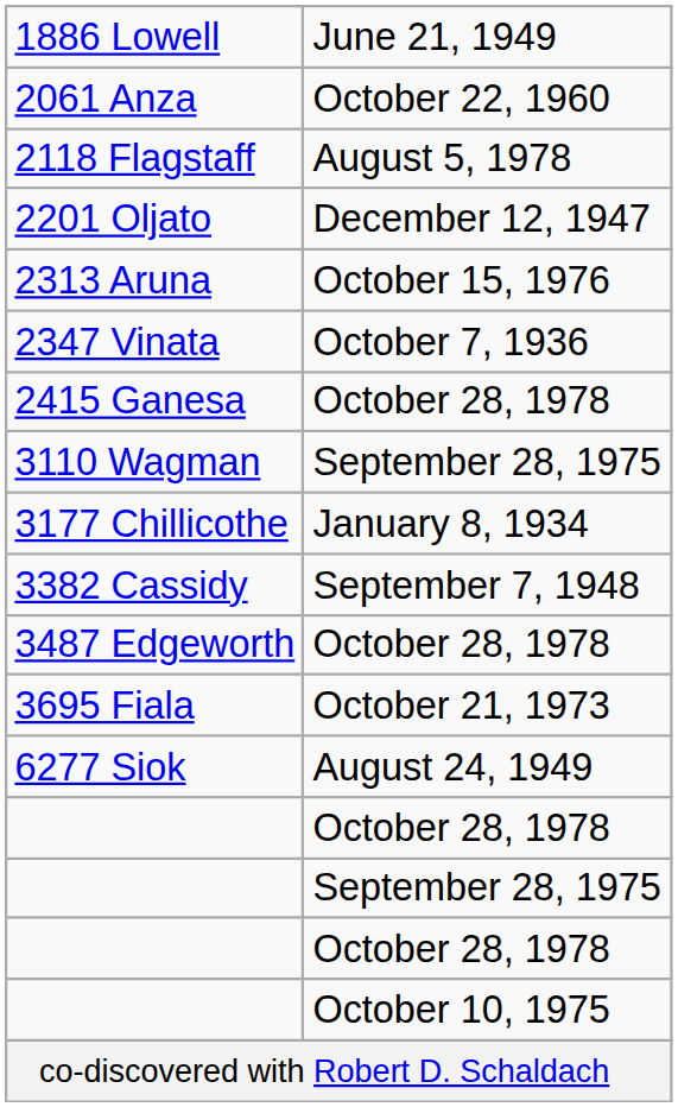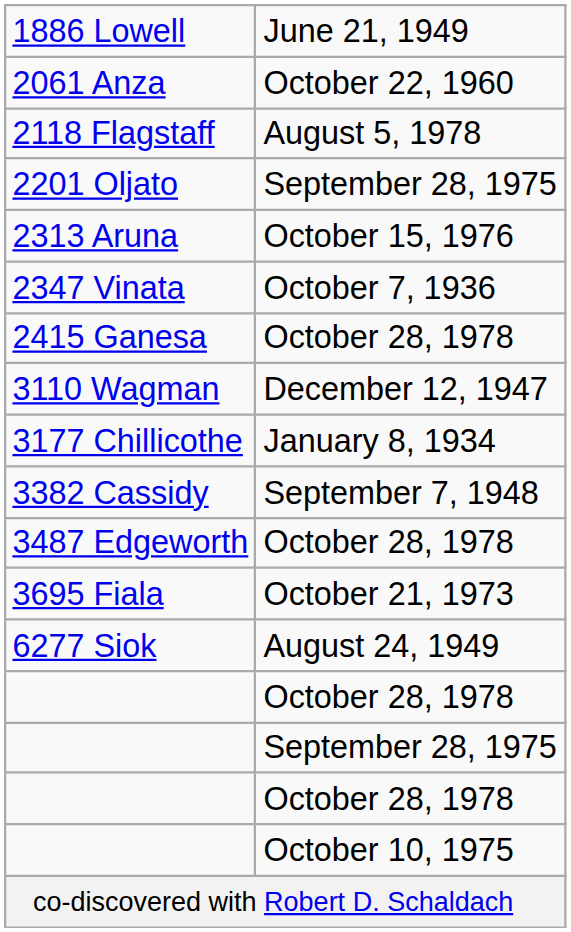row 4 | column 2: December 12, 1947 -> September 28, 1975
row 8 | column 2: September 28, 1975 -> December 12, 1947
